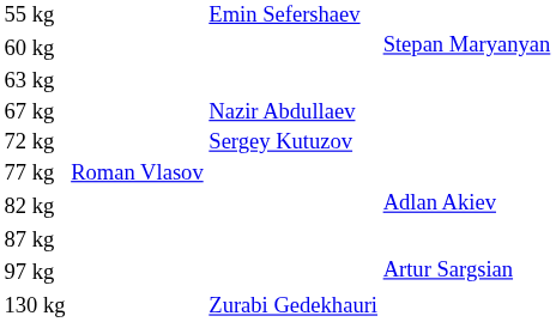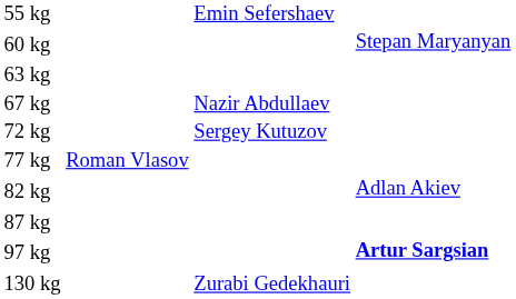97 kg / Artur Sargsian | column 4: normal -> bold
